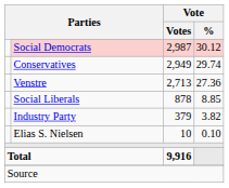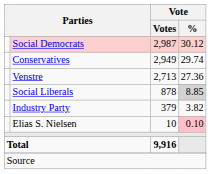Social Liberals | Vote / %: no background -> lightgrey background
Elias S. Nielsen | Vote / %: no background -> pink background
